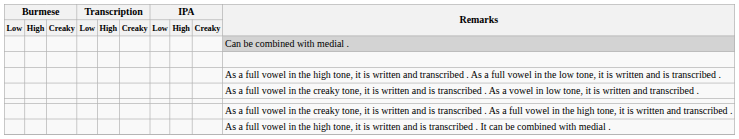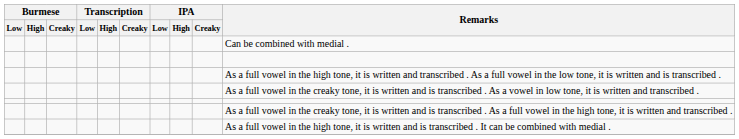row 3 | Remarks: lightgrey background -> no background
